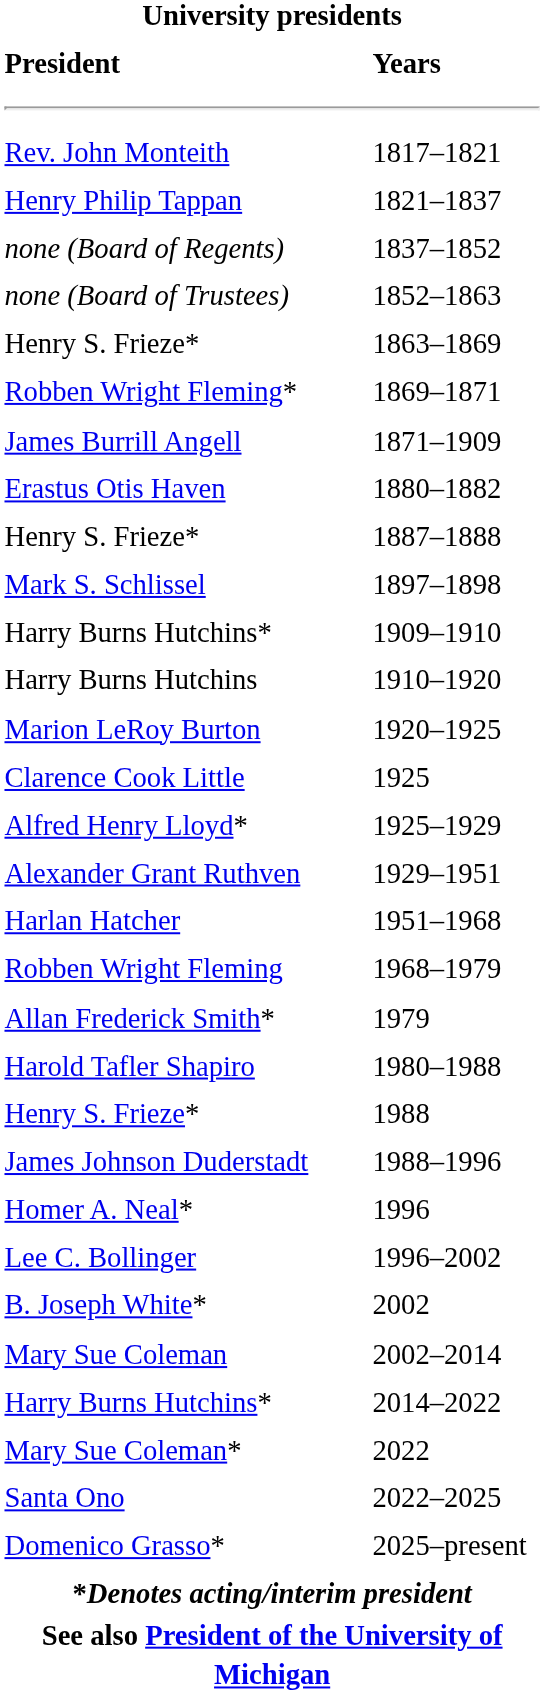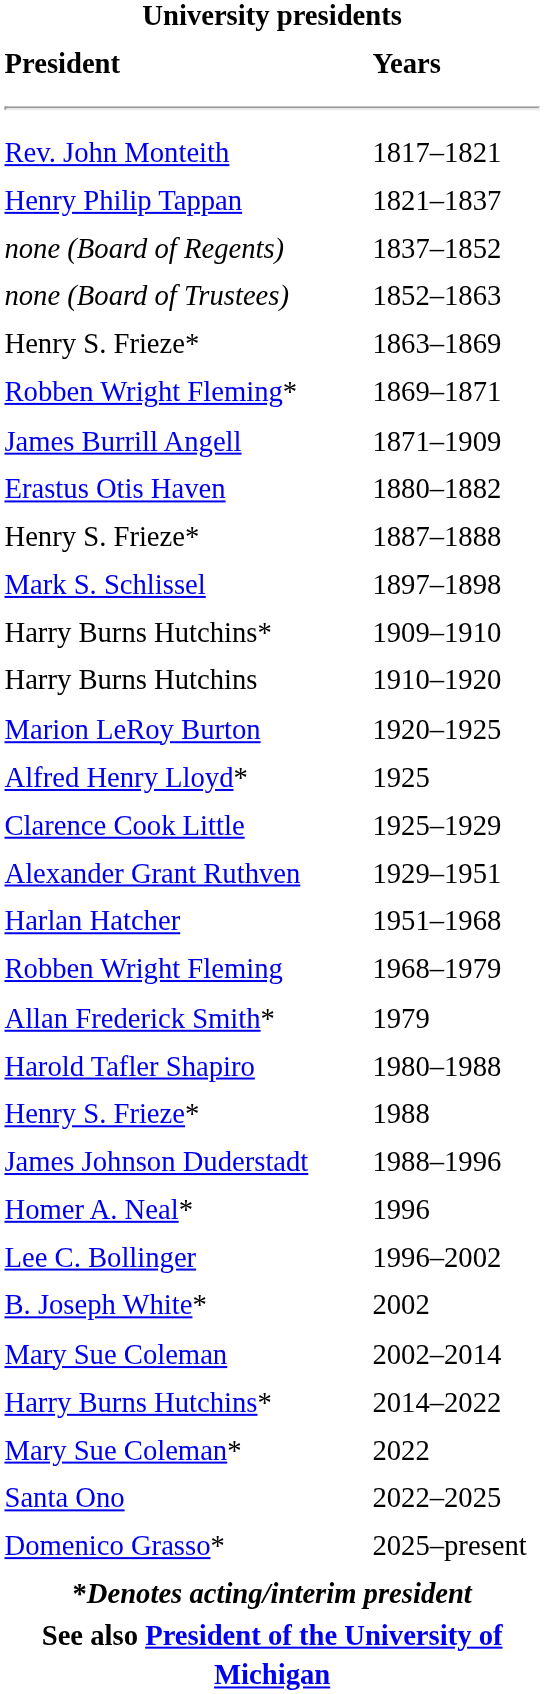row 16 | President: Clarence Cook Little -> Alfred Henry Lloyd*
row 17 | President: Alfred Henry Lloyd* -> Clarence Cook Little
